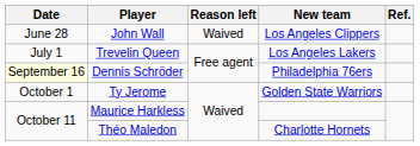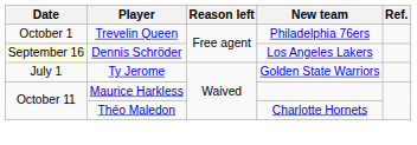- row: June 28 | John Wall | Waived | Los Angeles Clippers
Trevelin Queen | Date: July 1 -> October 1
Trevelin Queen | New team: Los Angeles Lakers -> Philadelphia 76ers
Dennis Schröder | New team: Philadelphia 76ers -> Los Angeles Lakers
Ty Jerome | Date: October 1 -> July 1
